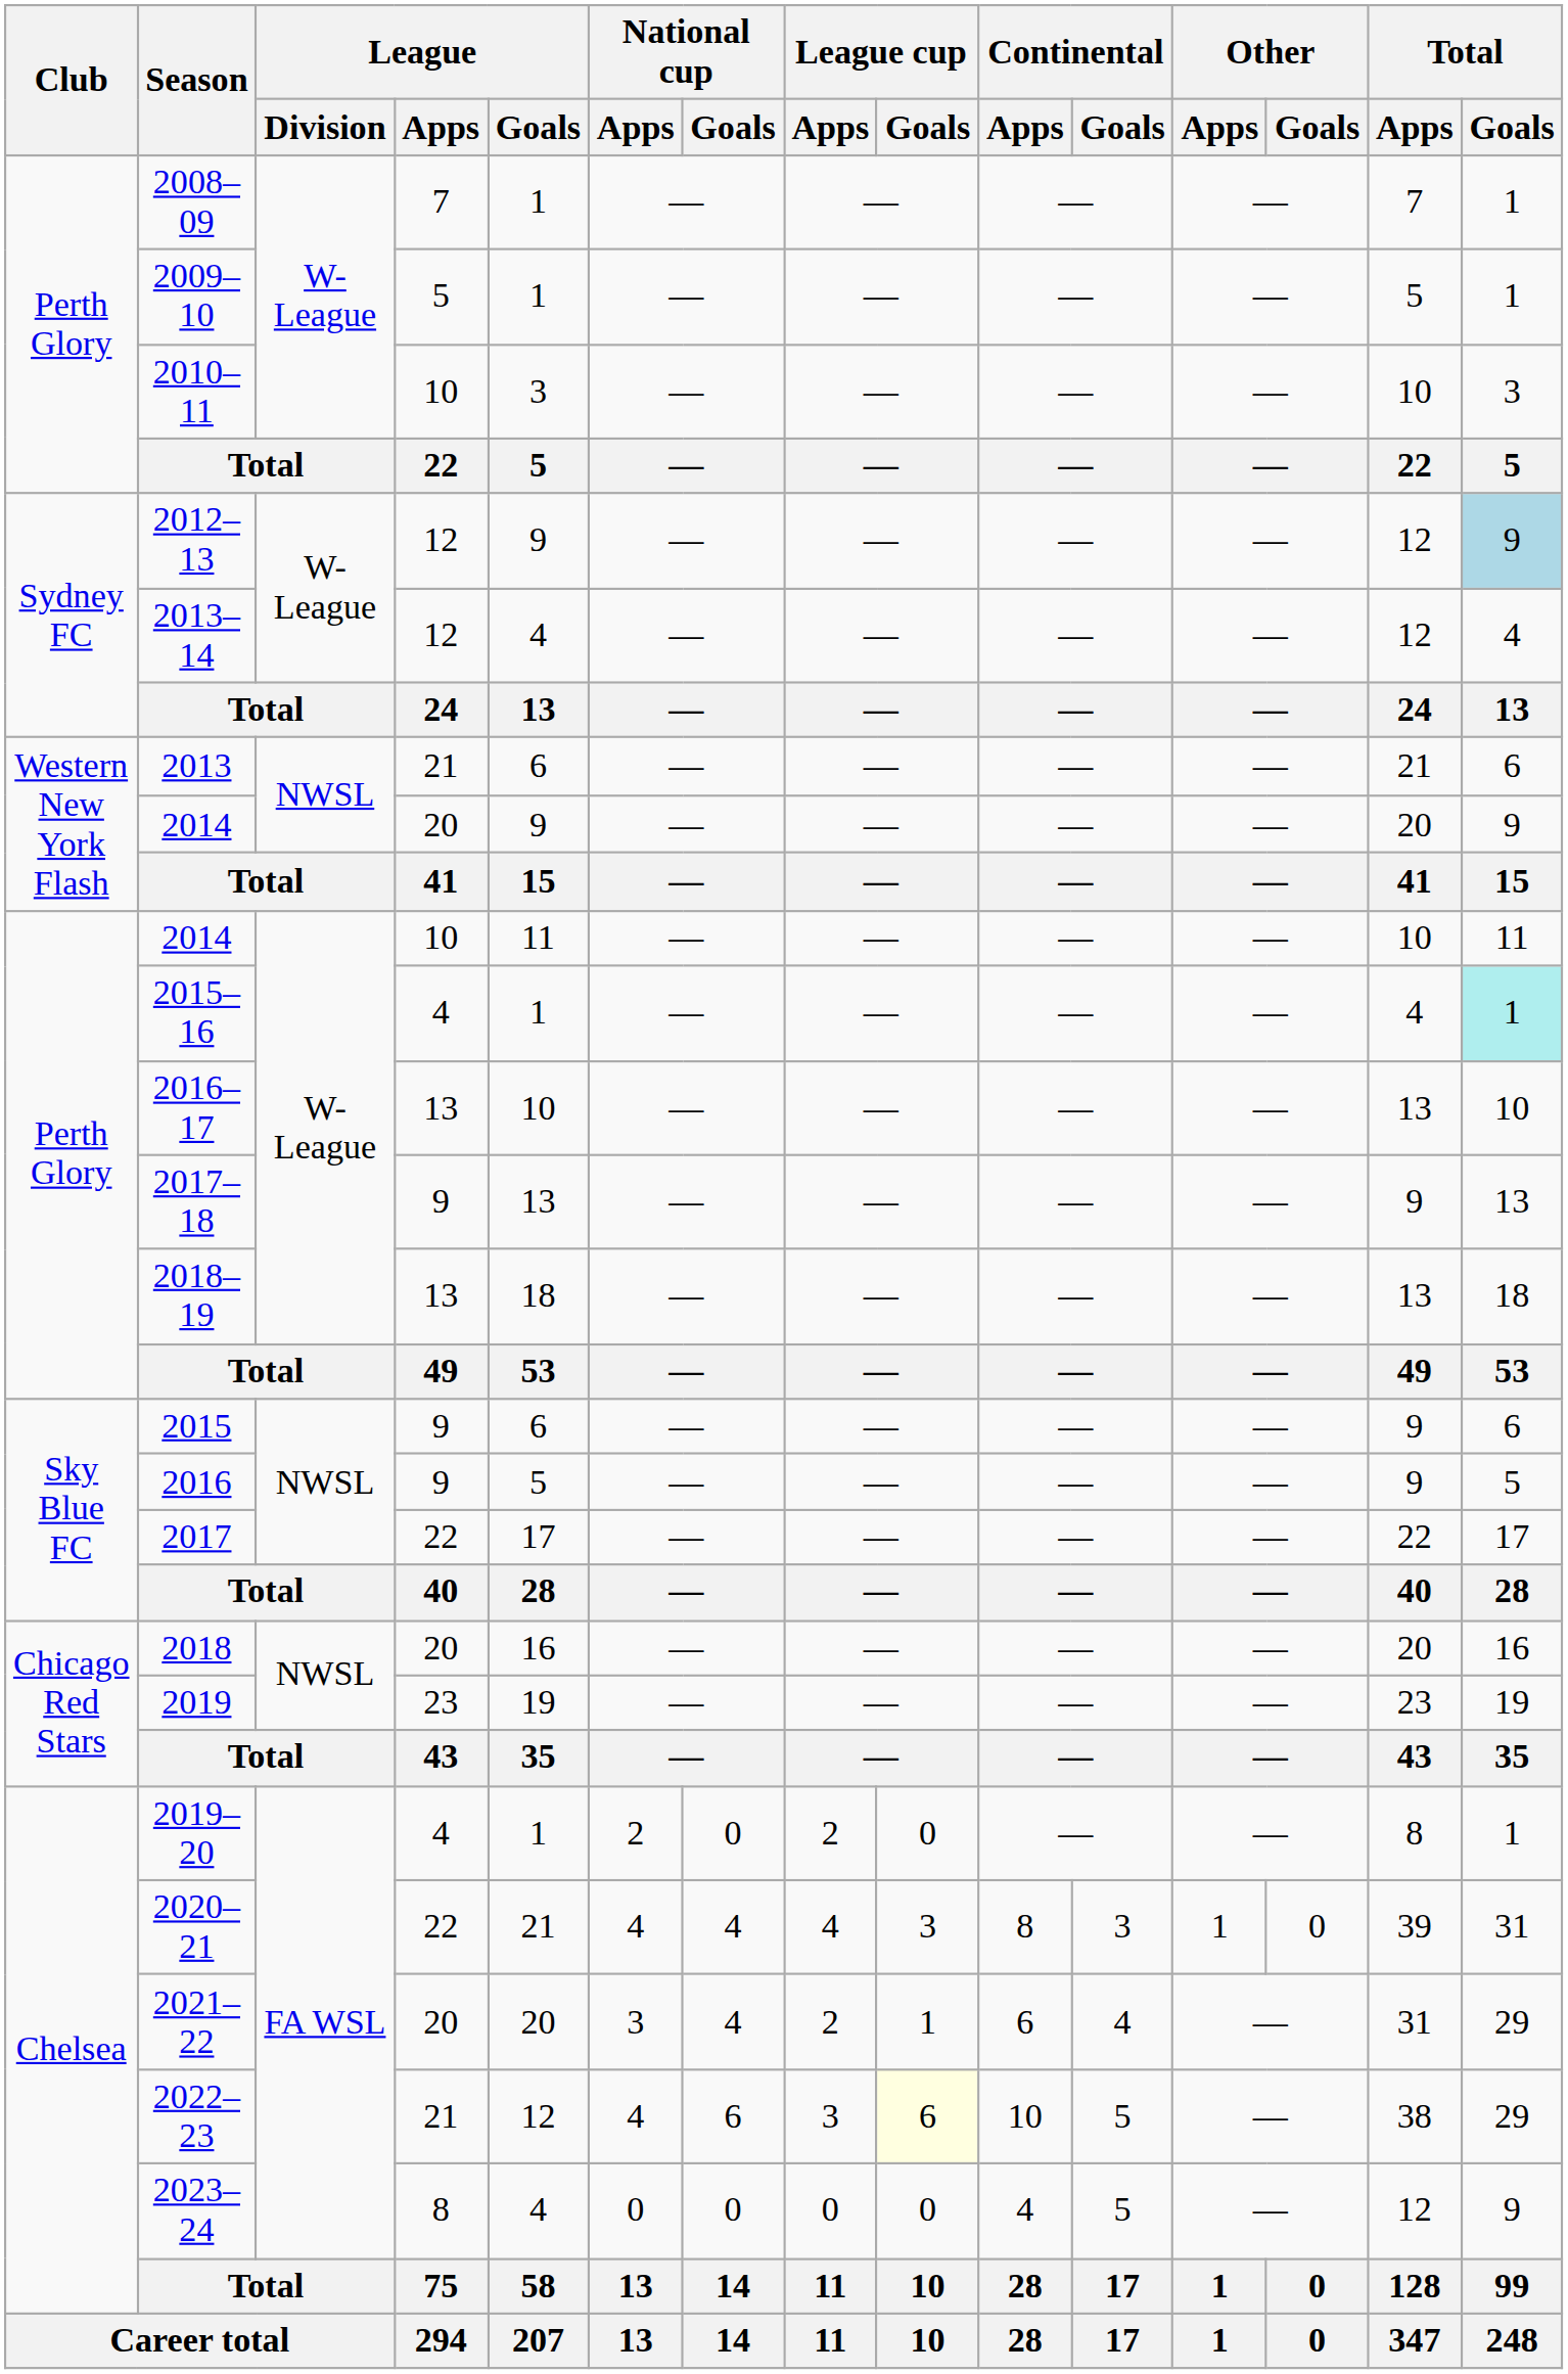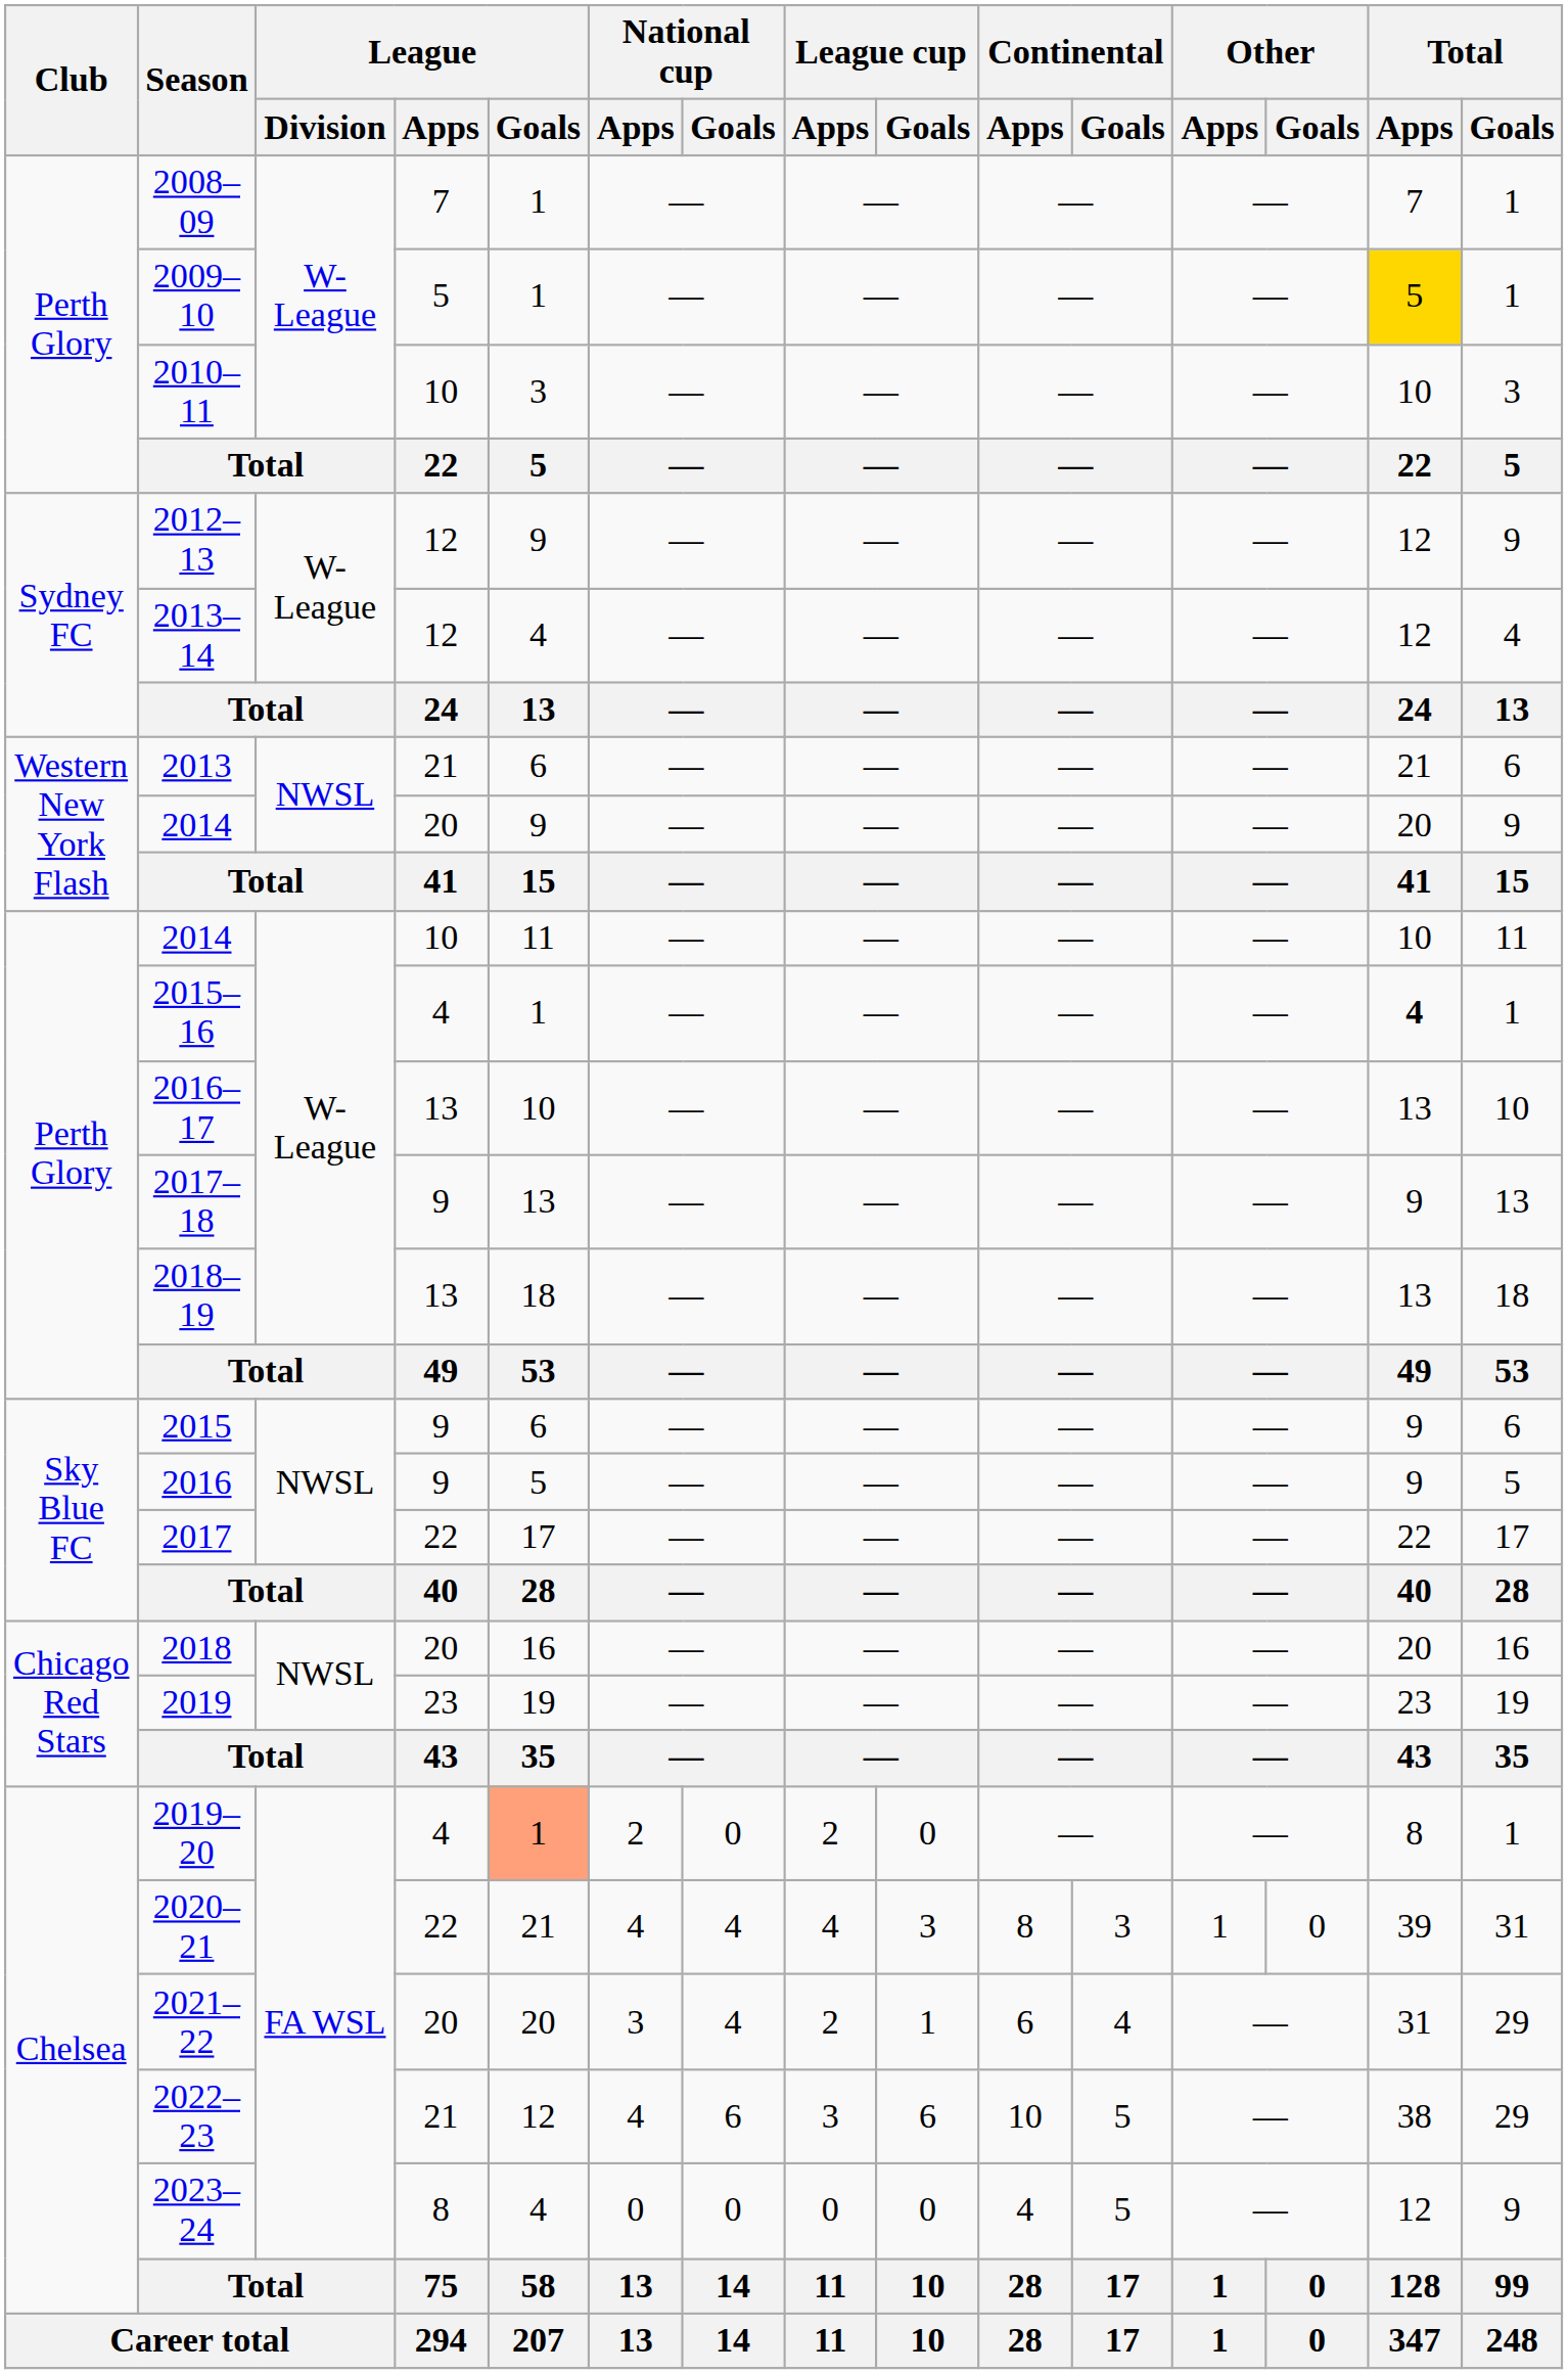2009–10 | Total / Apps: no background -> gold background
2012–13 | Total / Goals: lightblue background -> no background
2015–16 | Total / Apps: normal -> bold
2015–16 | Total / Goals: paleturquoise background -> no background
2019–20 | League / Goals: no background -> lightsalmon background
2022–23 | League cup / Goals: lightyellow background -> no background
